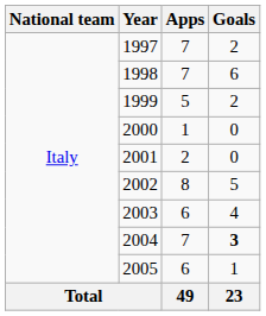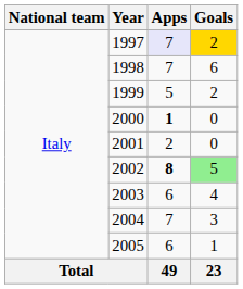1997 | Apps: no background -> lavender background
1997 | Goals: no background -> gold background
2000 | Apps: normal -> bold
2002 | Apps: normal -> bold
2002 | Goals: no background -> lightgreen background
2004 | Goals: bold -> normal
